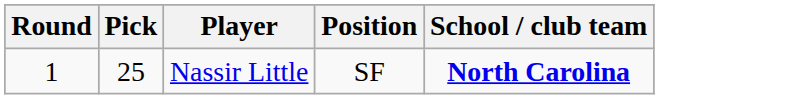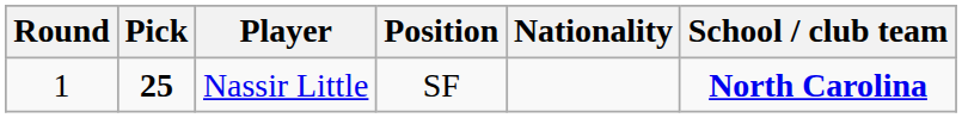+ column: Nationality
Nassir Little | Pick: normal -> bold
